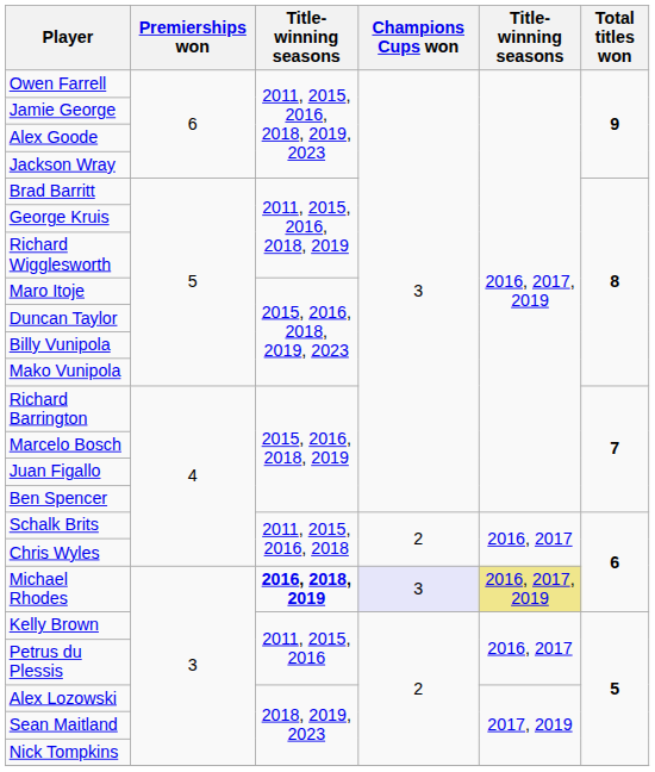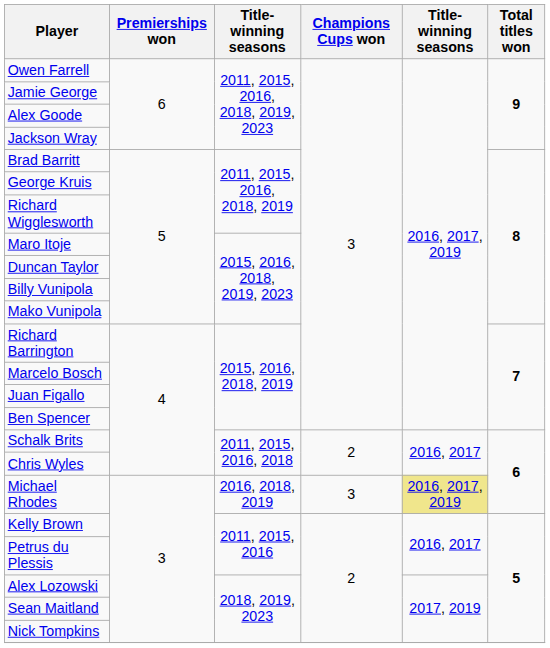Michael Rhodes | column 3: bold -> normal
Michael Rhodes | Champions Cups won: lavender background -> no background
